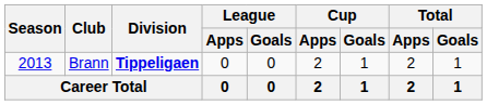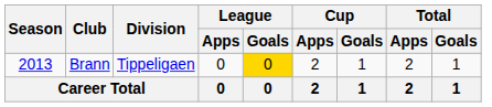Brann | Division: bold -> normal
Brann | League / Goals: no background -> gold background
